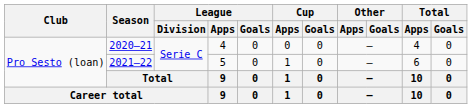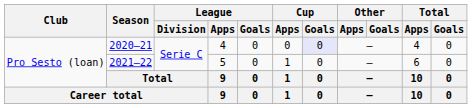2020–21 | Cup / Goals: no background -> lavender background
